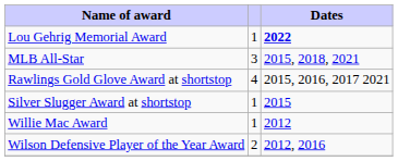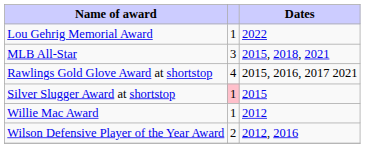Lou Gehrig Memorial Award | Dates: bold -> normal
Silver Slugger Award at shortstop | column 2: no background -> pink background
